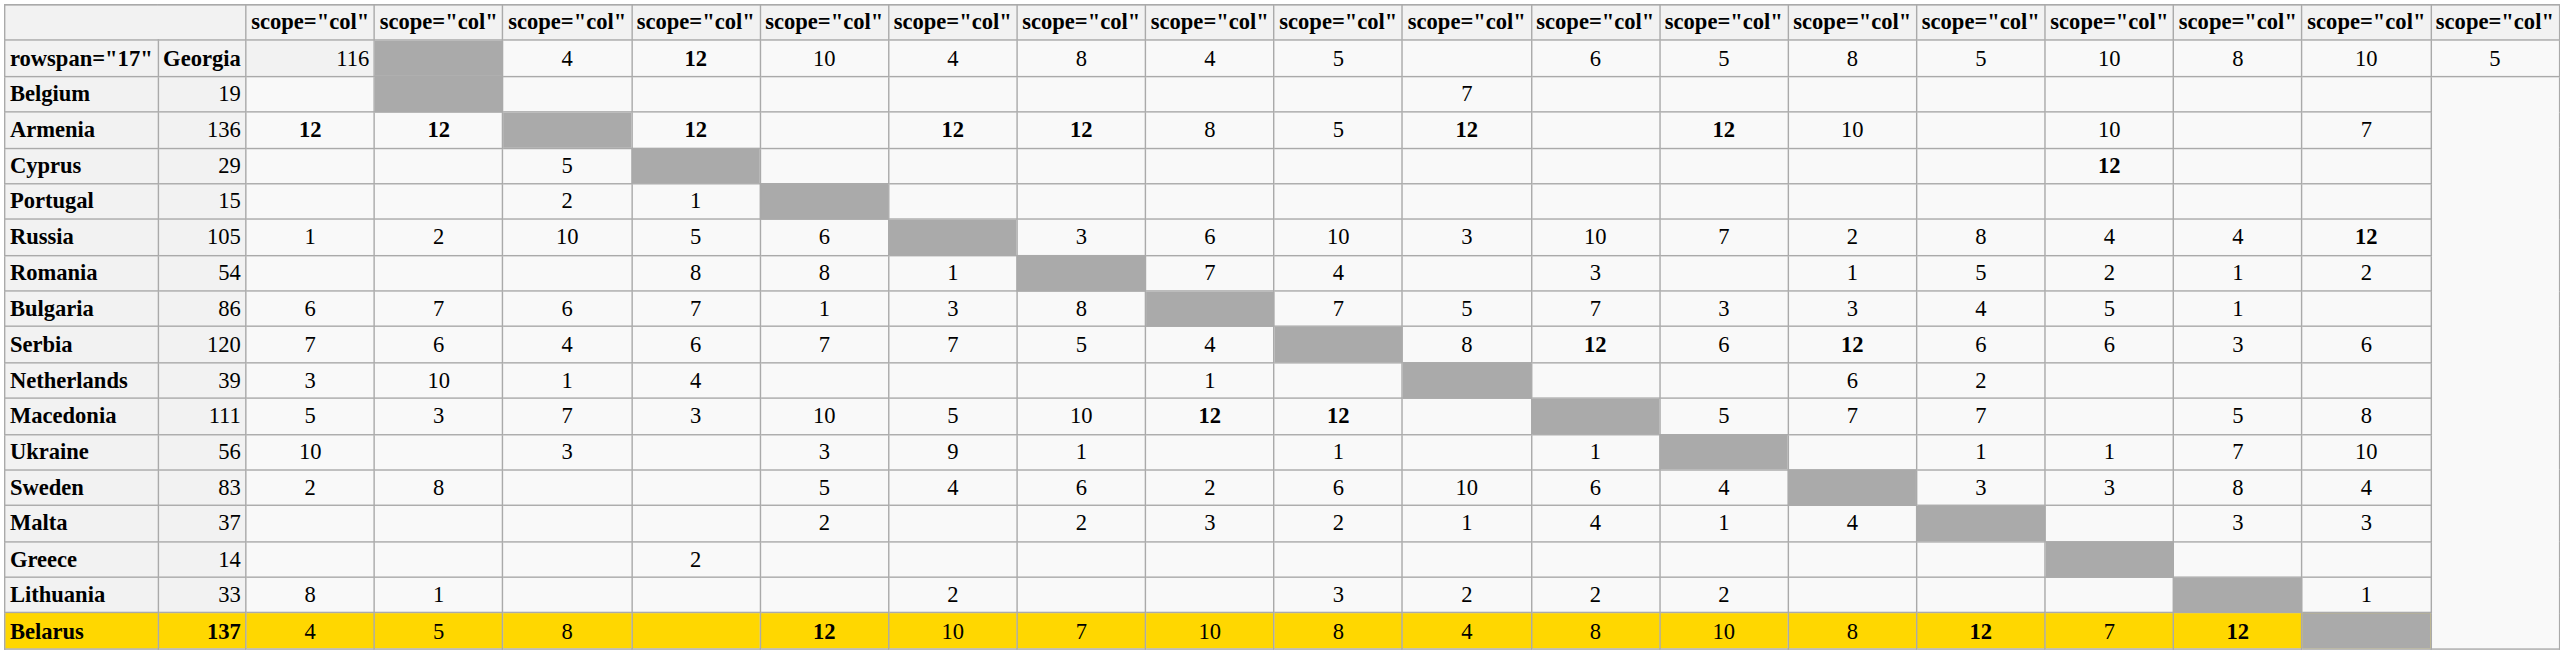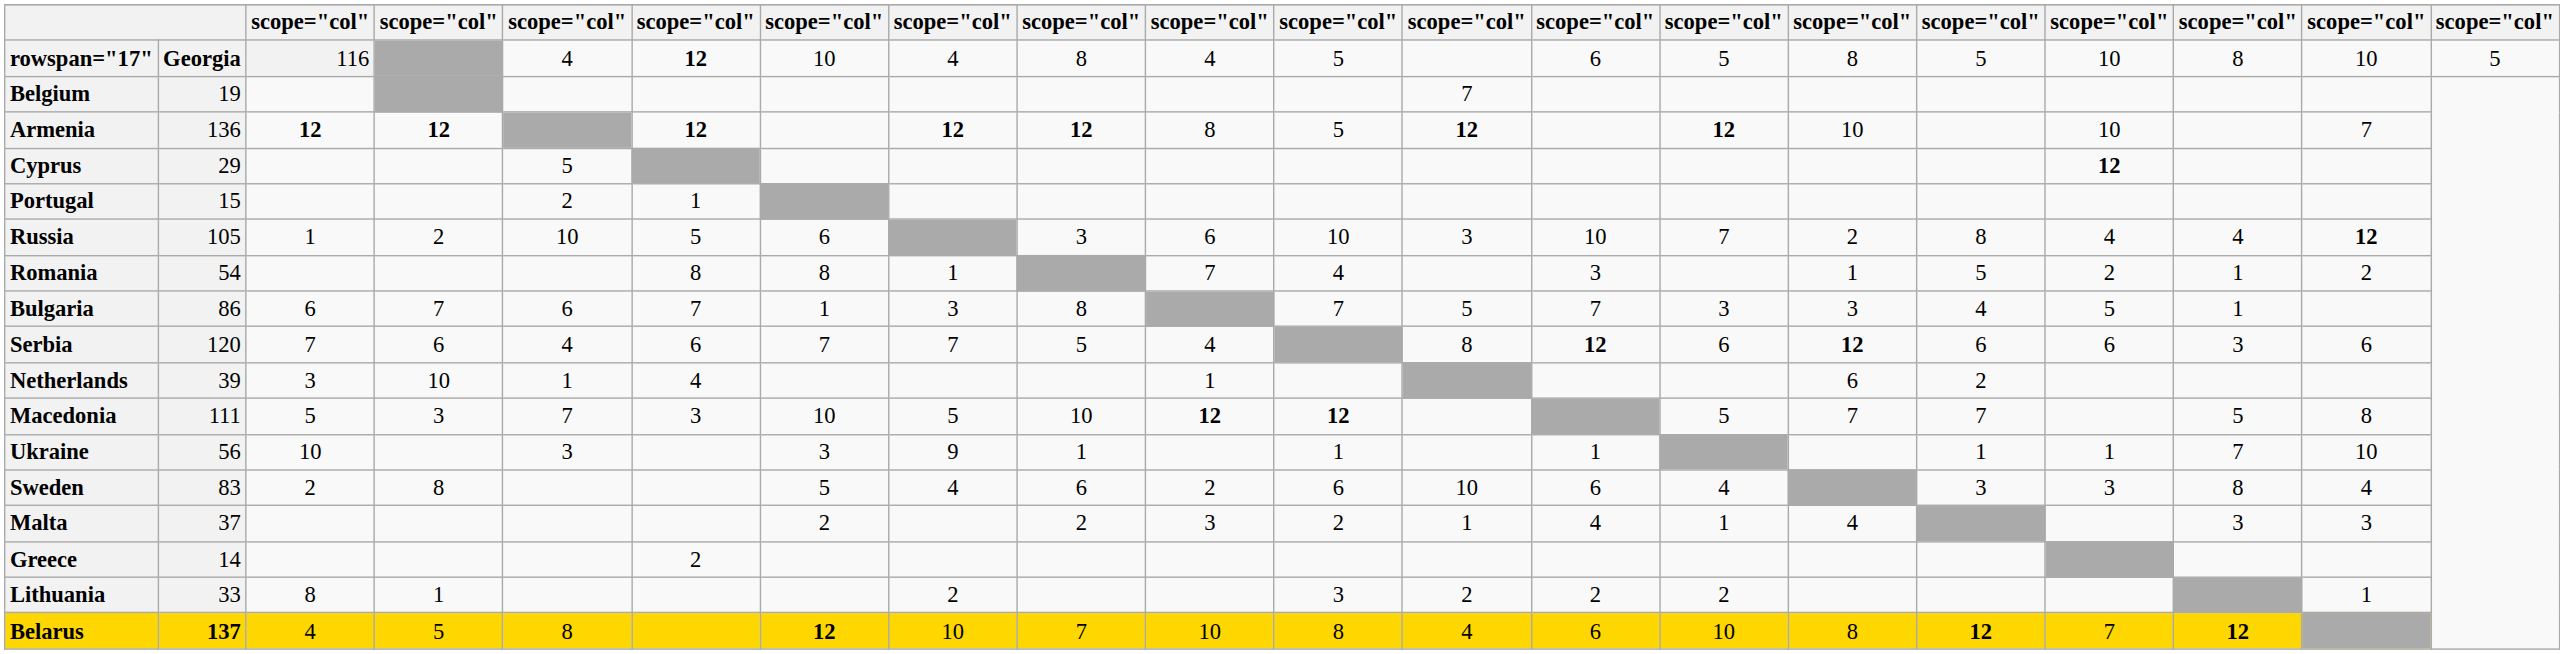Belarus | column 13: 8 -> 6
